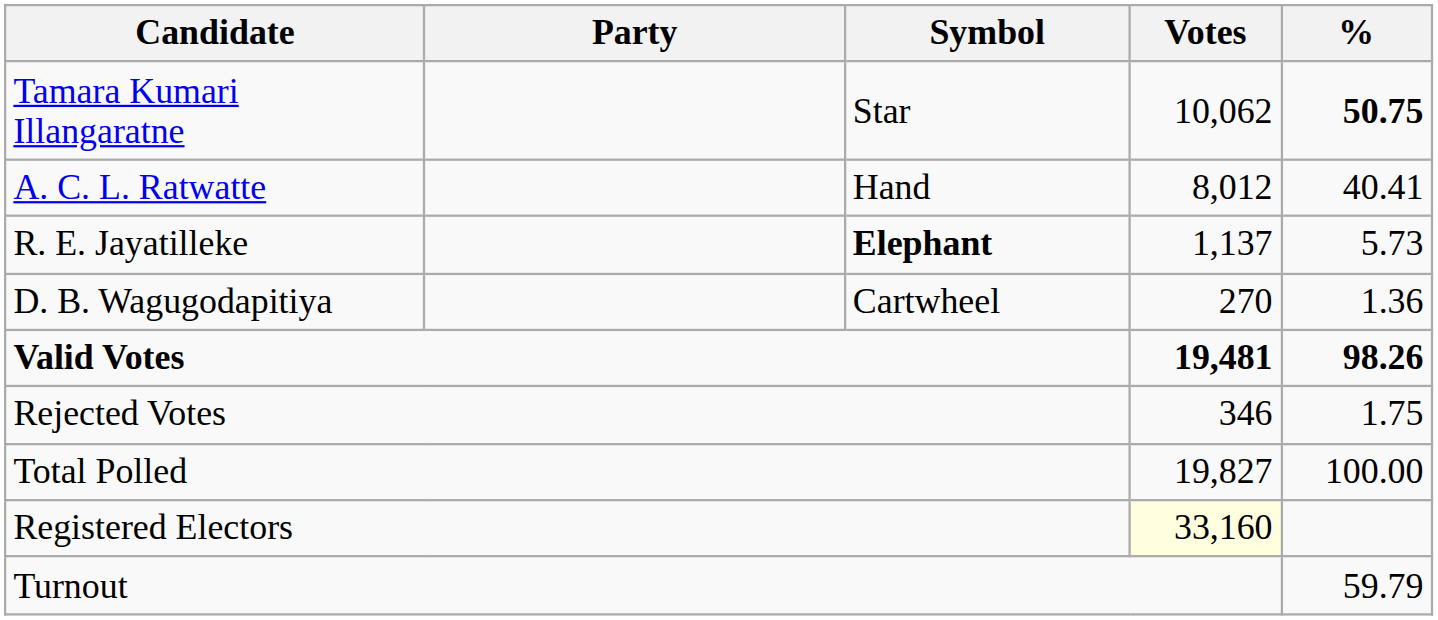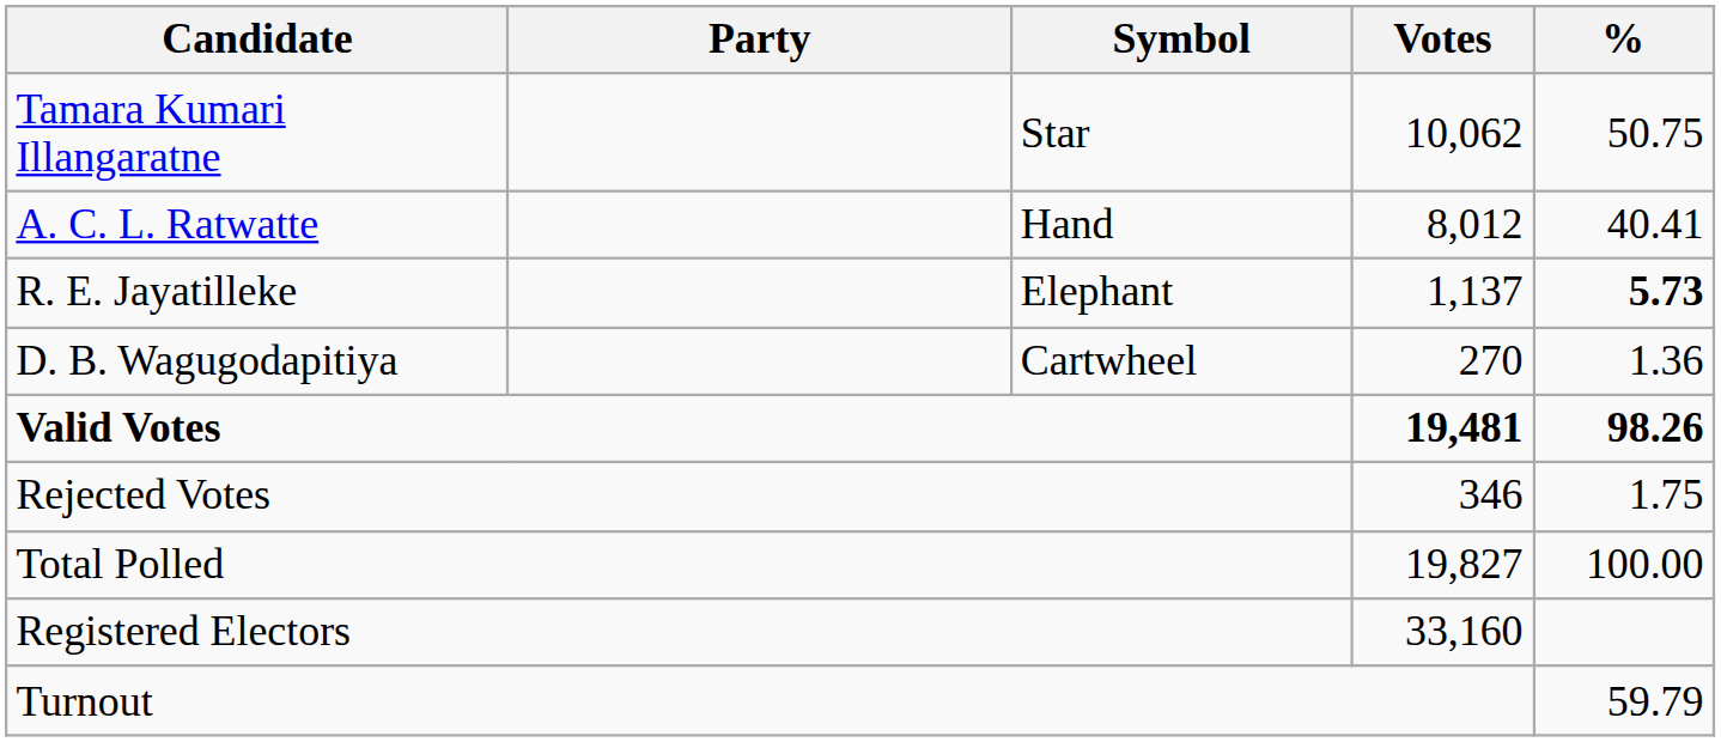Tamara Kumari Illangaratne | %: bold -> normal
R. E. Jayatilleke | Symbol: bold -> normal
R. E. Jayatilleke | %: normal -> bold
Registered Electors | Votes: lightyellow background -> no background
